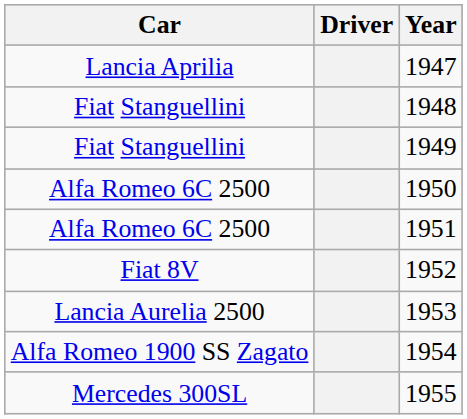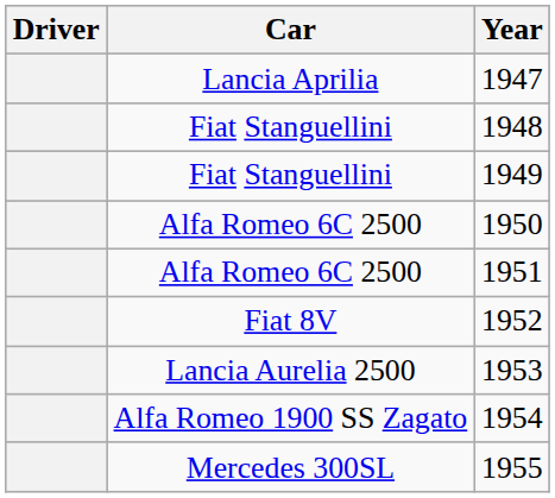columns swapped: Driver <-> Car
